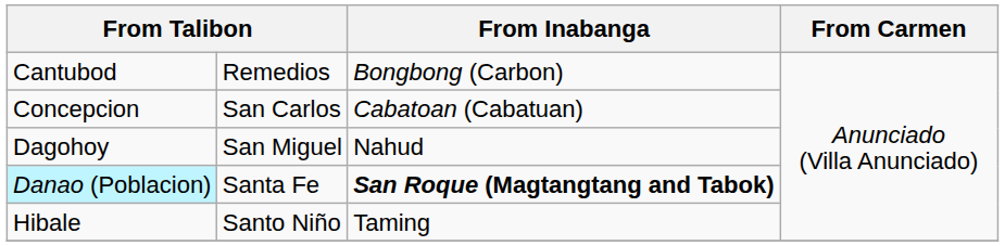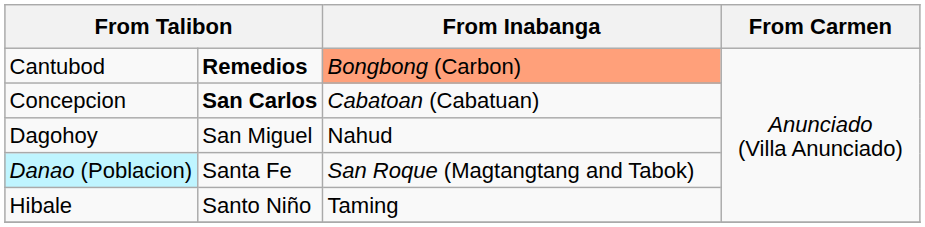Cantubod | column 2: normal -> bold
Cantubod | From Inabanga: no background -> lightsalmon background
Concepcion | column 2: normal -> bold
Danao (Poblacion) | From Inabanga: bold -> normal
